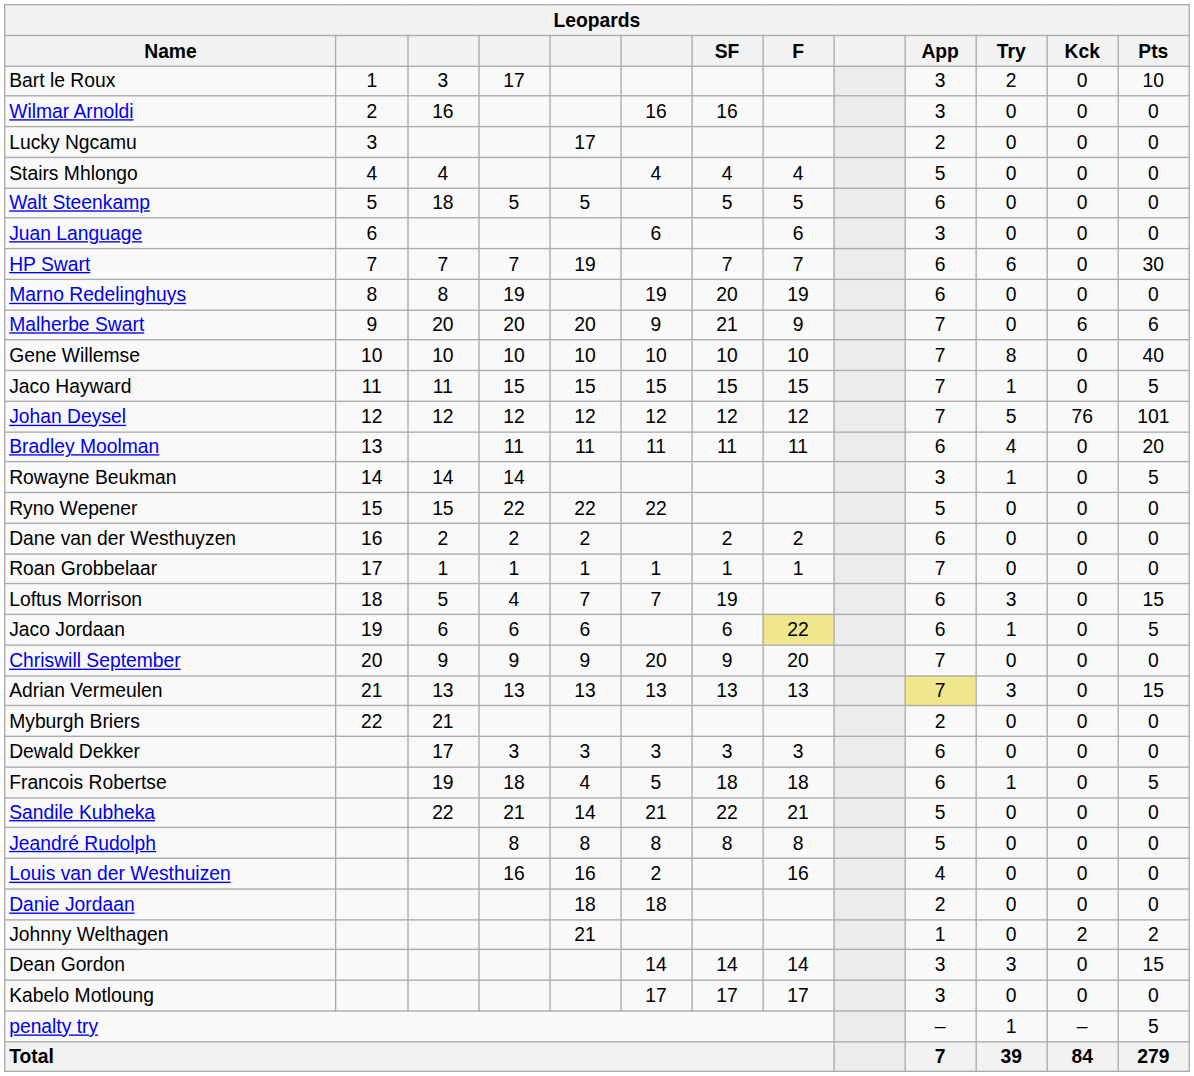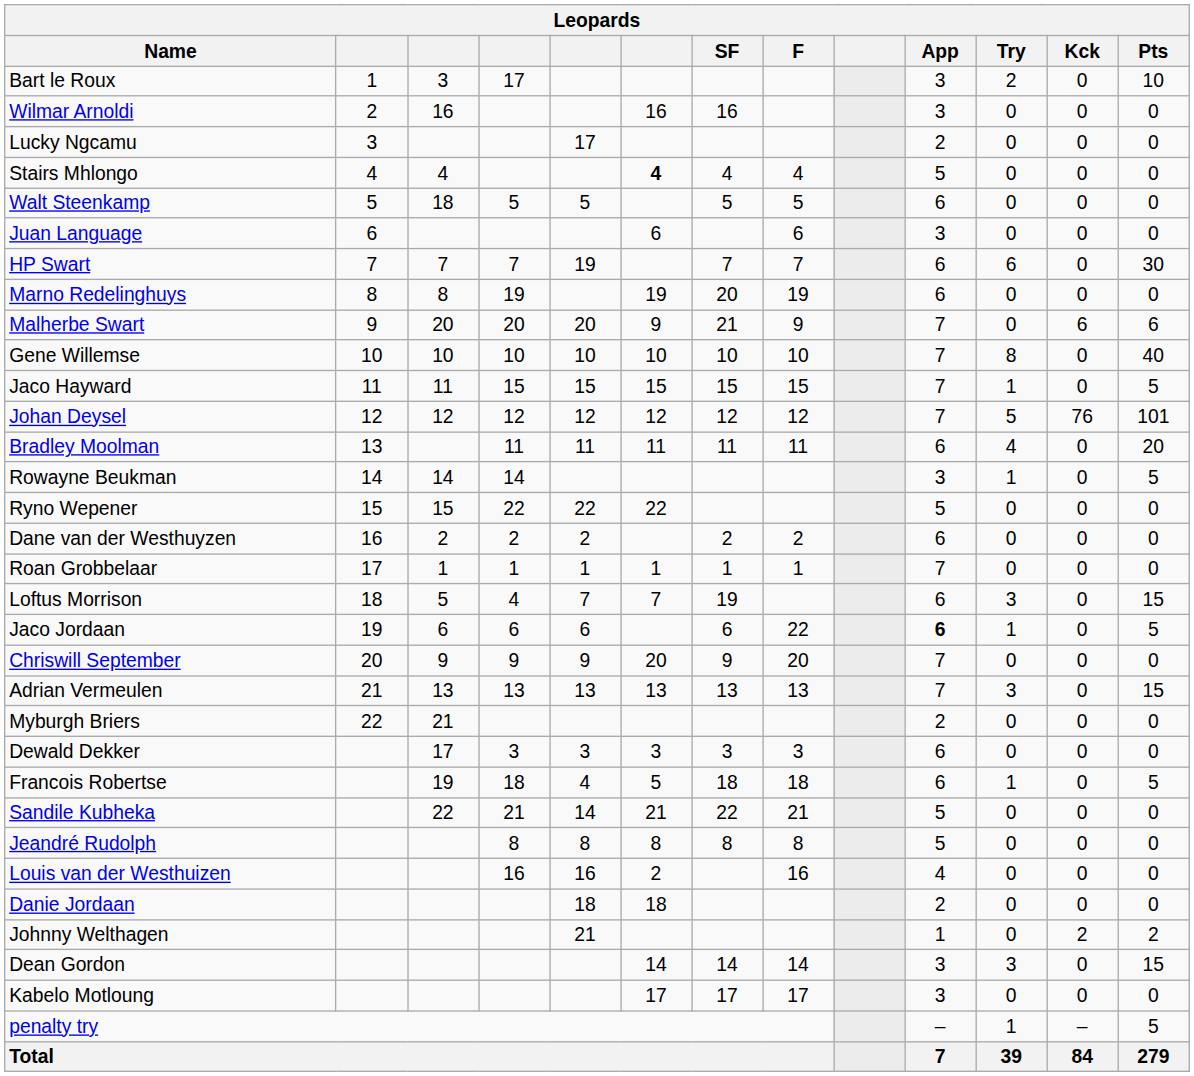Stairs Mhlongo | column 6: normal -> bold
Jaco Jordaan | F: khaki background -> no background
Jaco Jordaan | App: normal -> bold
Adrian Vermeulen | App: khaki background -> no background
